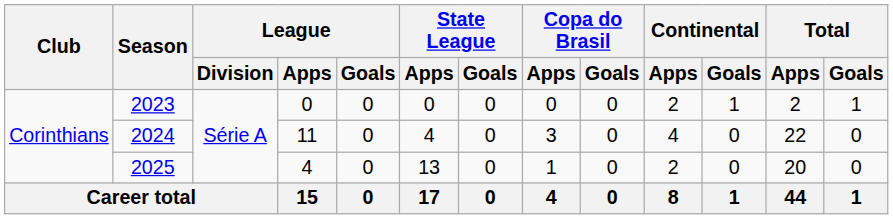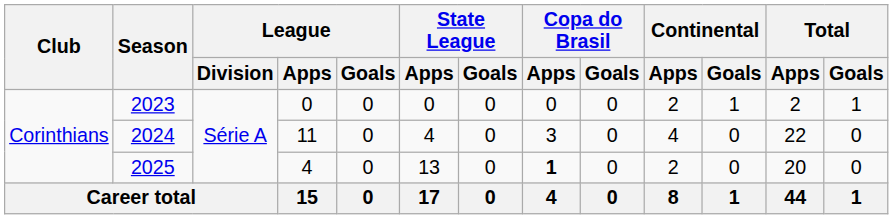2025 | Copa do Brasil / Apps: normal -> bold
